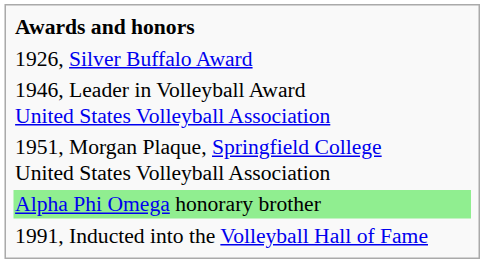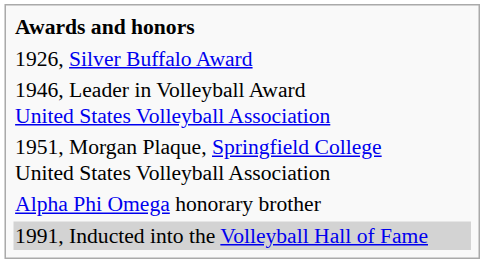row 5 | column 1: lightgreen background -> no background
row 6 | column 1: no background -> lightgrey background
